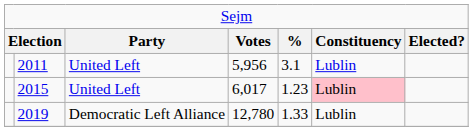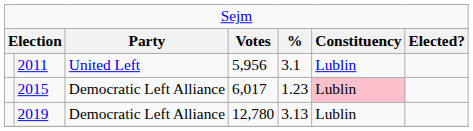2015 | column 3: United Left -> Democratic Left Alliance
2019 | column 5: 1.33 -> 3.13
